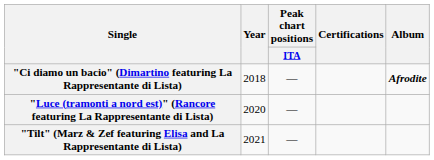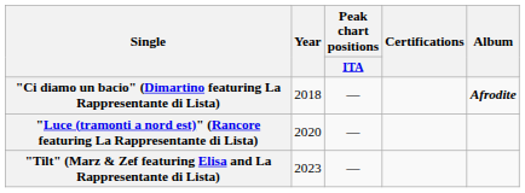row 5 | Year: 2021 -> 2023
